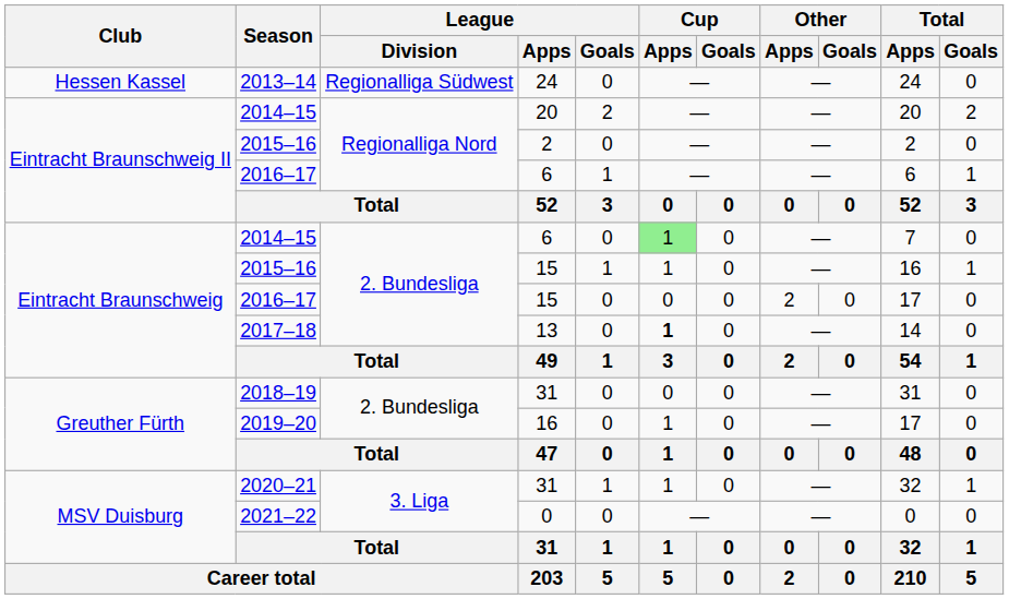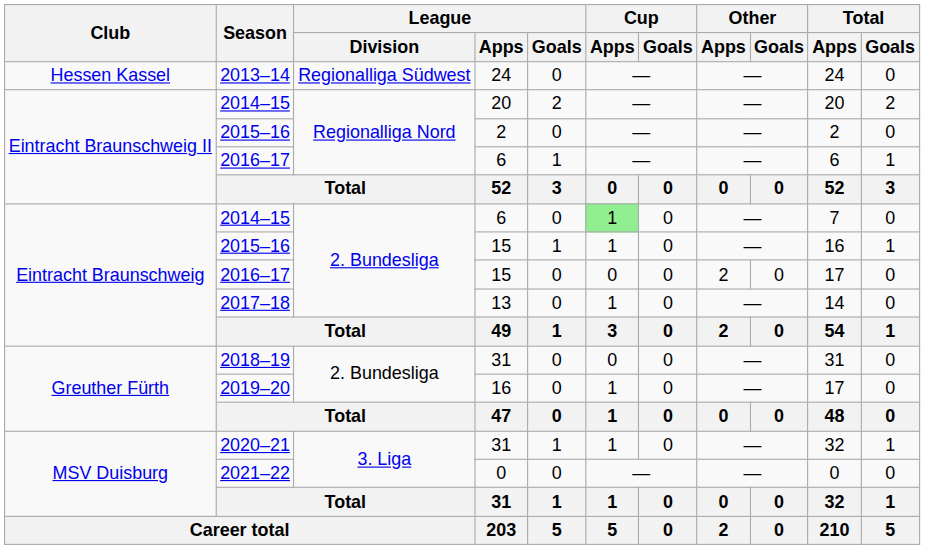2017–18 | Cup / Apps: bold -> normal
